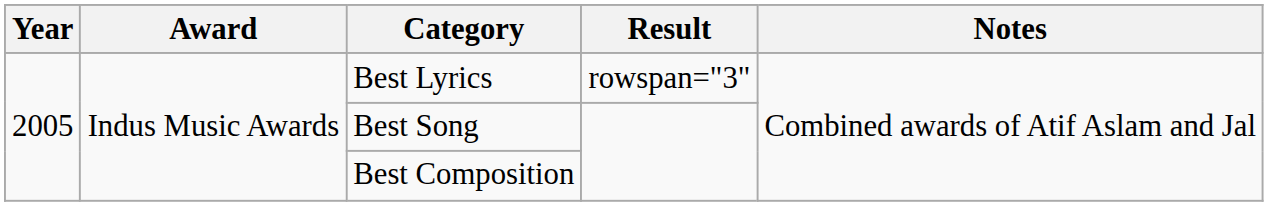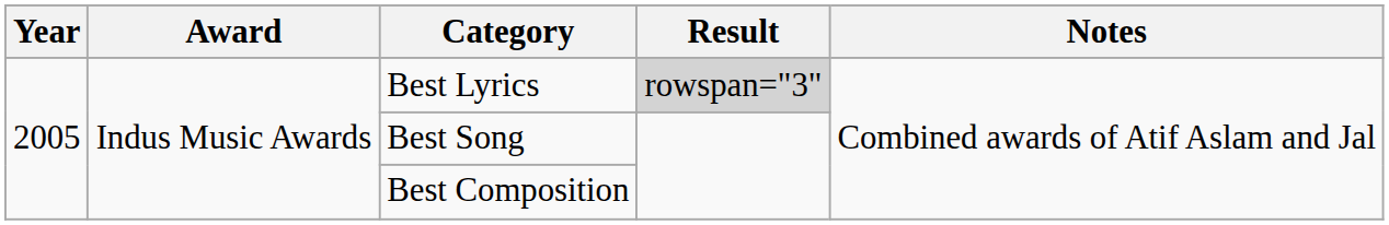Best Lyrics | Result: no background -> lightgrey background
